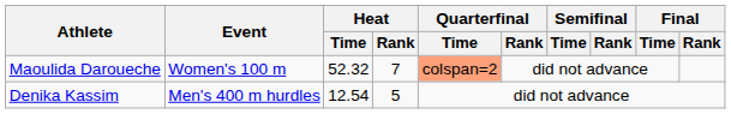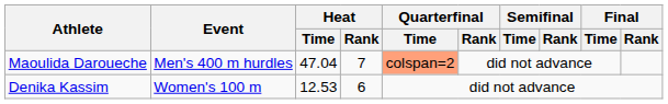Maoulida Daroueche | Event: Women's 100 m -> Men's 400 m hurdles
Maoulida Daroueche | Heat / Time: 52.32 -> 47.04
Denika Kassim | Event: Men's 400 m hurdles -> Women's 100 m
Denika Kassim | Heat / Time: 12.54 -> 12.53
Denika Kassim | Heat / Rank: 5 -> 6
